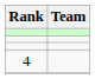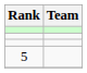row 5 | Rank: 4 -> 5
